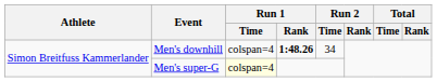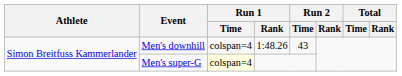Men's downhill | Run 1 / Rank: bold -> normal
Men's downhill | Run 2 / Time: 34 -> 43
